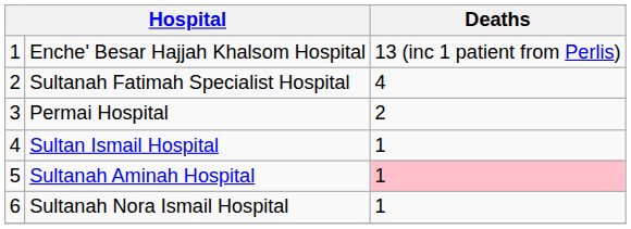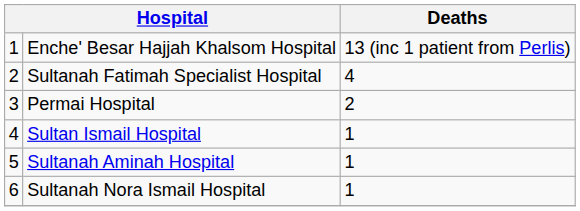Sultanah Aminah Hospital | Deaths: pink background -> no background
